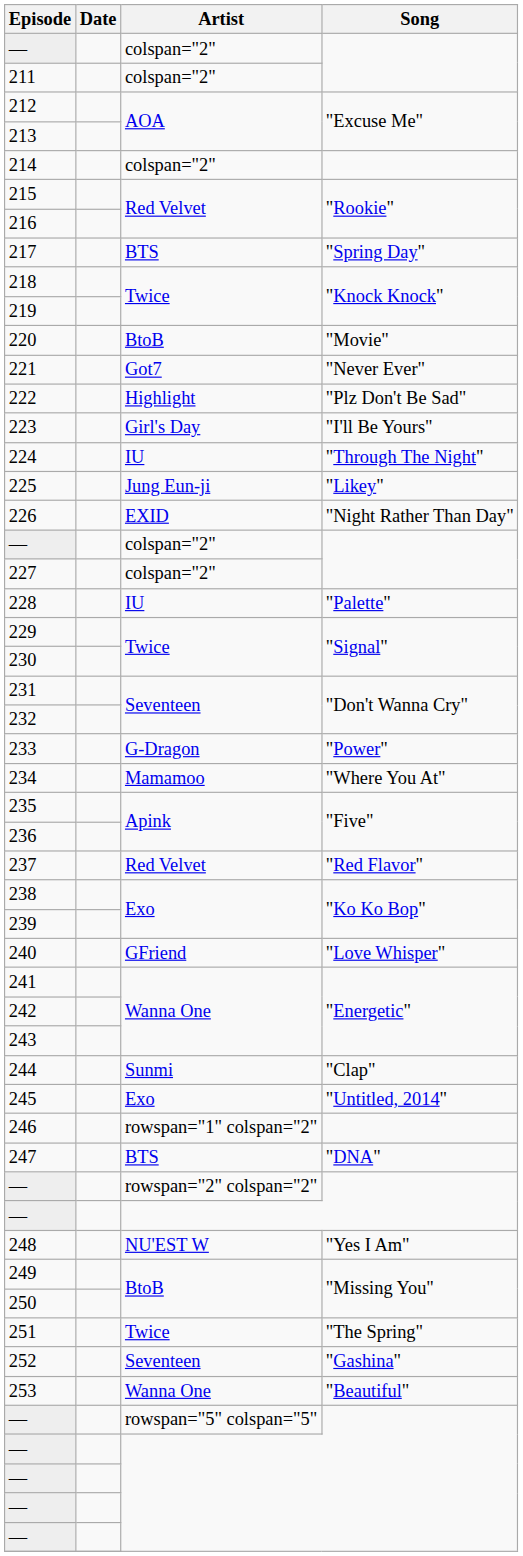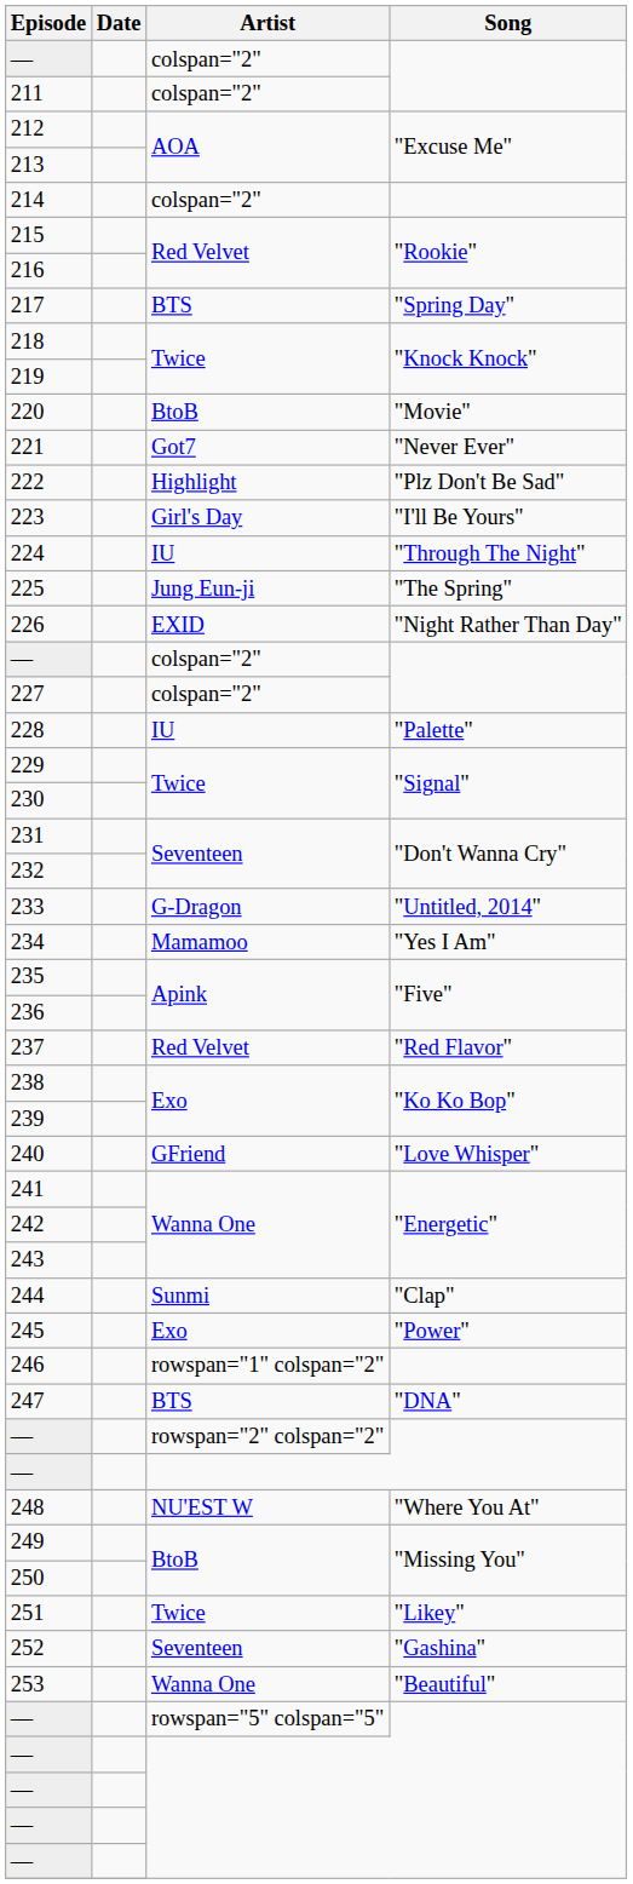225 | Song: "Likey" -> "The Spring"
233 | Song: "Power" -> "Untitled, 2014"
234 | Song: "Where You At" -> "Yes I Am"
245 | Song: "Untitled, 2014" -> "Power"
248 | Song: "Yes I Am" -> "Where You At"
251 | Song: "The Spring" -> "Likey"
